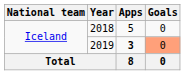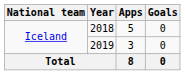2019 | Apps: bold -> normal
2019 | Goals: lightsalmon background -> no background
